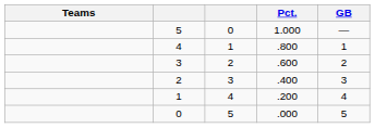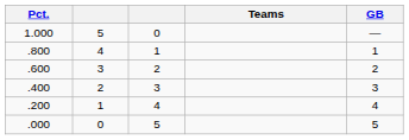columns swapped: Teams <-> Pct.
